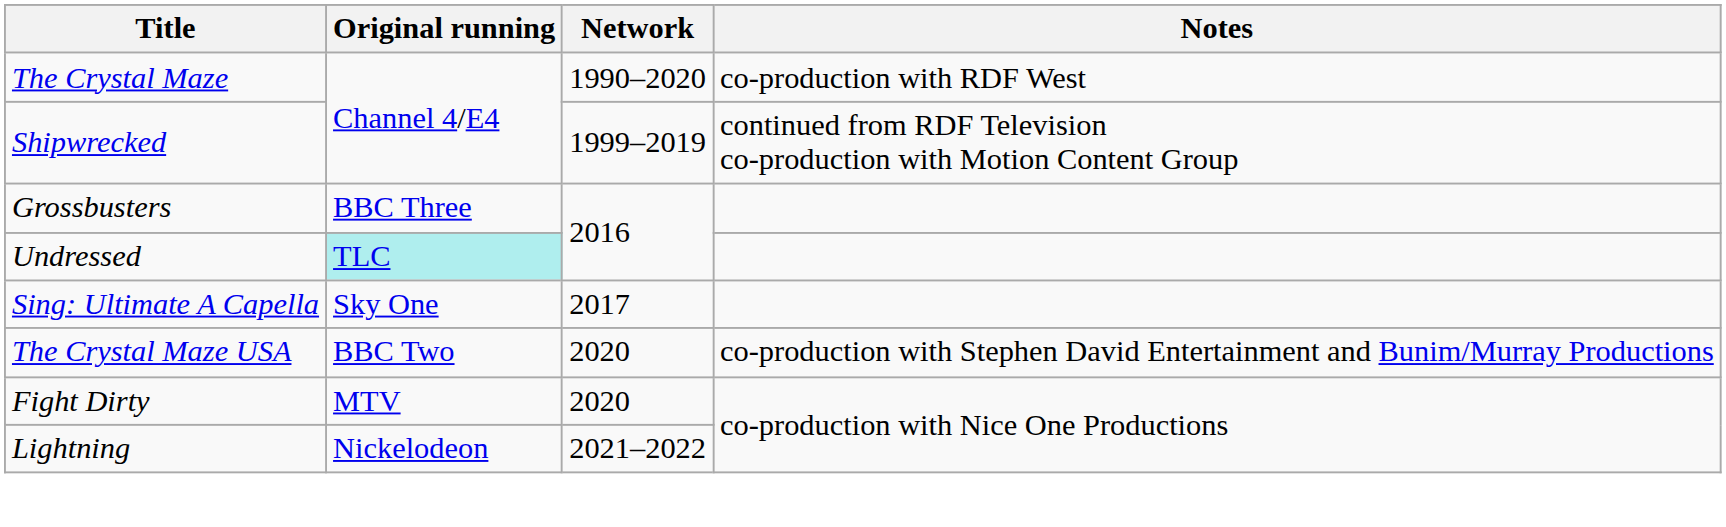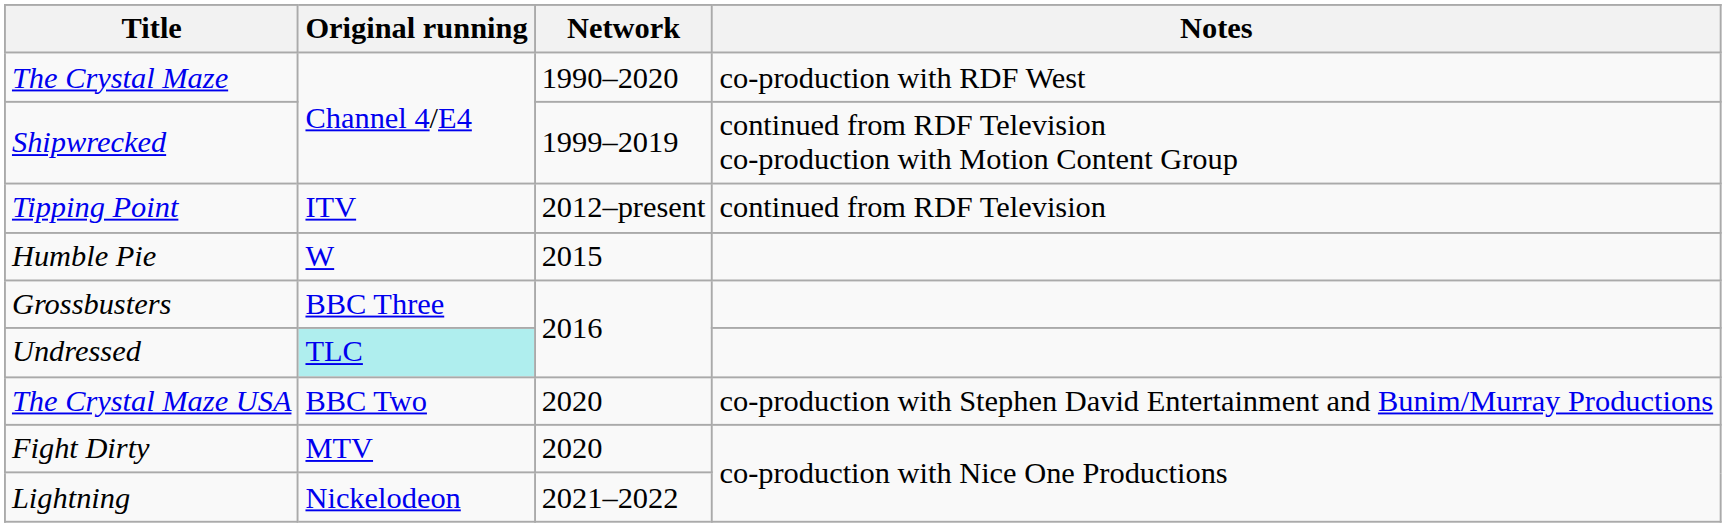+ row: Tipping Point | ITV | 2012–present | continued from RDF Television
+ row: Humble Pie | W | 2015
- row: Sing: Ultimate A Capella | Sky One | 2017
